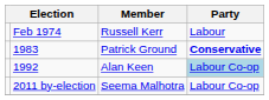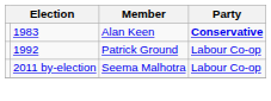- row: Feb 1974 | Russell Kerr | Labour
1983 | Member: Patrick Ground -> Alan Keen
1992 | Member: Alan Keen -> Patrick Ground
1992 | Party: lightblue background -> no background
